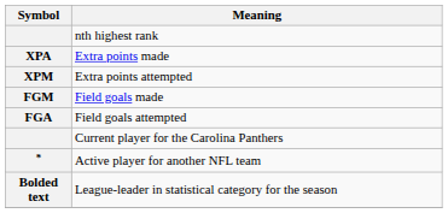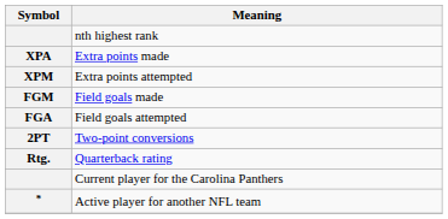+ row: 2PT | Two-point conversions
+ row: Rtg. | Quarterback rating
- row: Bolded text | League-leader in statistical category for the season
